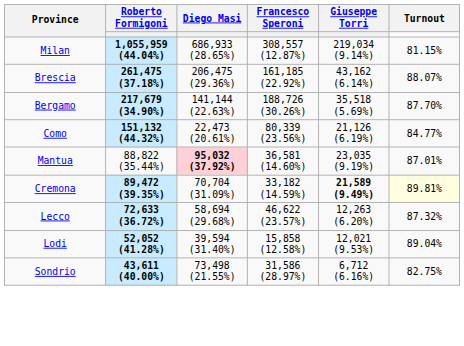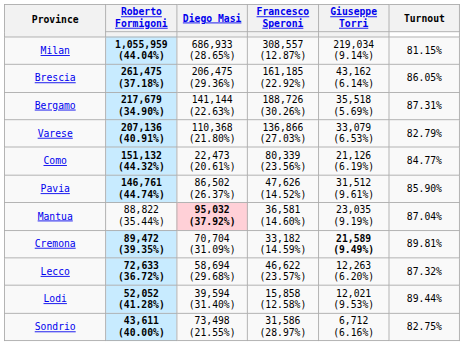Brescia | Turnout: 88.07% -> 86.05%
Bergamo | Turnout: 87.70% -> 87.31%
+ row: Varese | 207,136 (40.91%) | 110,368 (21.80%) | 136,866 (27.03%) | 33,079 (6.53%) | 82.79%
+ row: Pavia | 146,761 (44.74%) | 86,502 (26.37%) | 47,626 (14.52%) | 31,512 (9.61%) | 85.90%
Mantua | Turnout: 87.01% -> 87.04%
Cremona | Turnout: lightyellow background -> no background
Lodi | Turnout: 89.04% -> 89.44%
